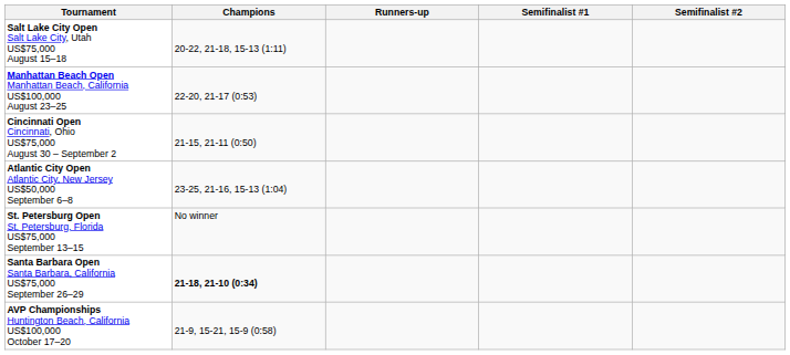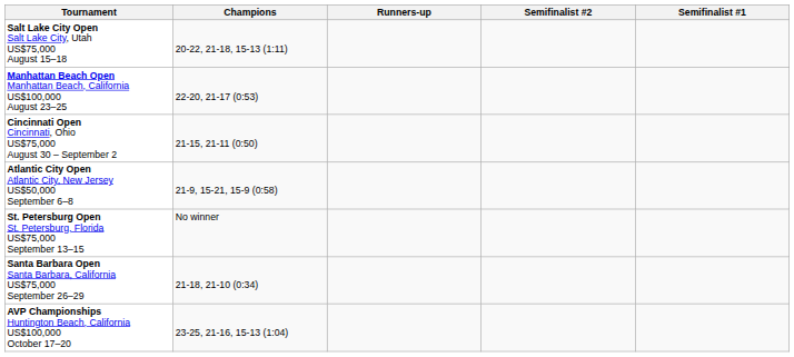columns swapped: Semifinalist #1 <-> Semifinalist #2
row 5 | Champions: 23-25, 21-16, 15-13 (1:04) -> 21-9, 15-21, 15-9 (0:58)
row 7 | Champions: bold -> normal
row 8 | Champions: 21-9, 15-21, 15-9 (0:58) -> 23-25, 21-16, 15-13 (1:04)
